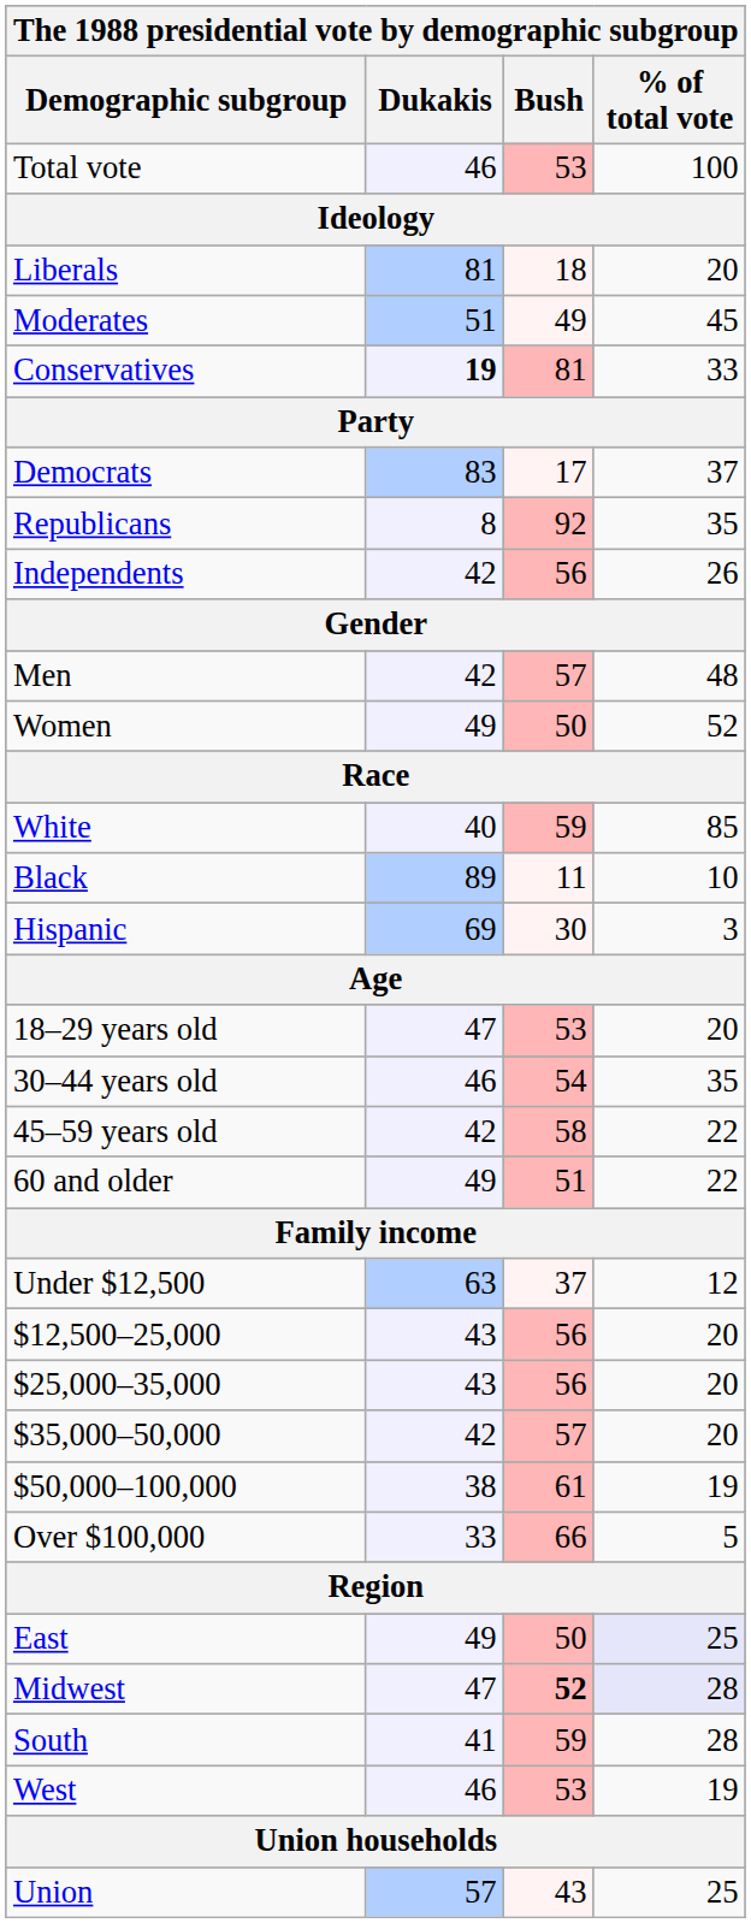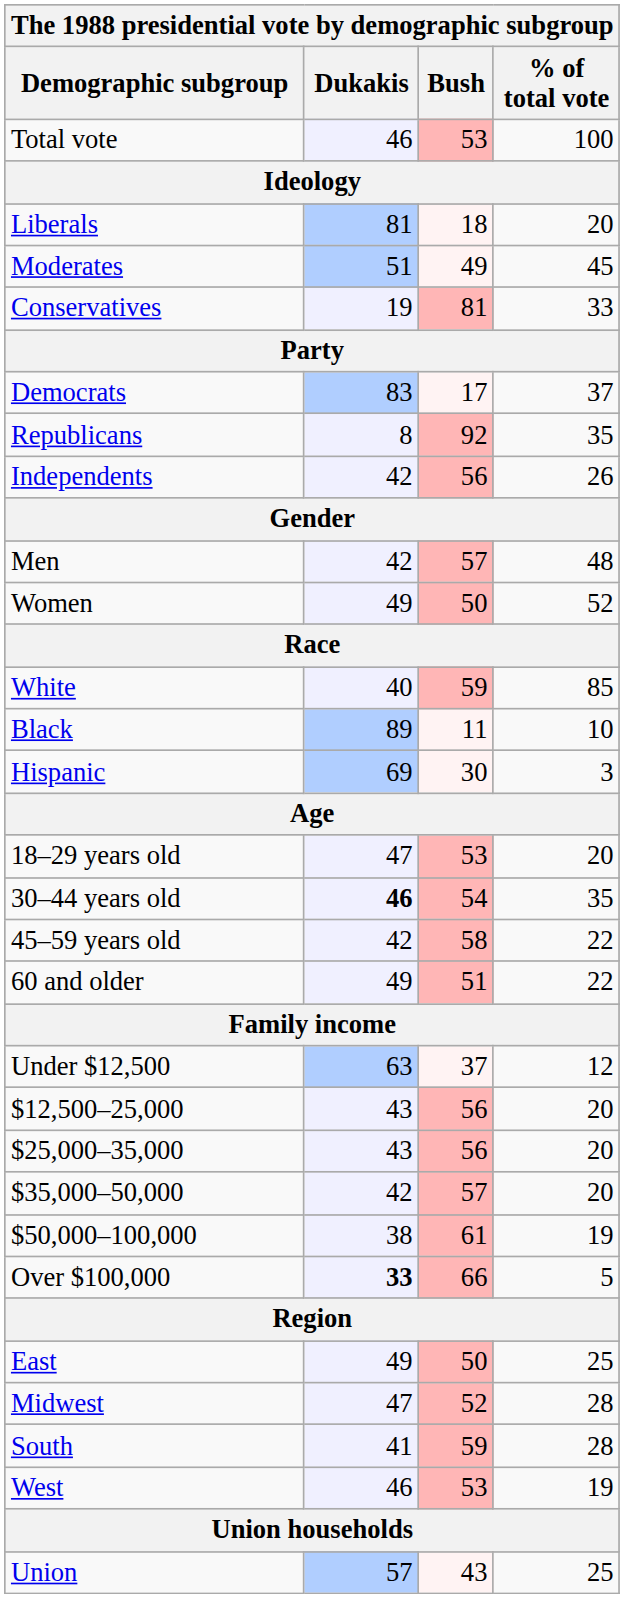Conservatives | Dukakis: bold -> normal
30–44 years old | Dukakis: normal -> bold
Over $100,000 | Dukakis: normal -> bold
East | % of total vote: lavender background -> no background
Midwest | Bush: bold -> normal
Midwest | % of total vote: lavender background -> no background
